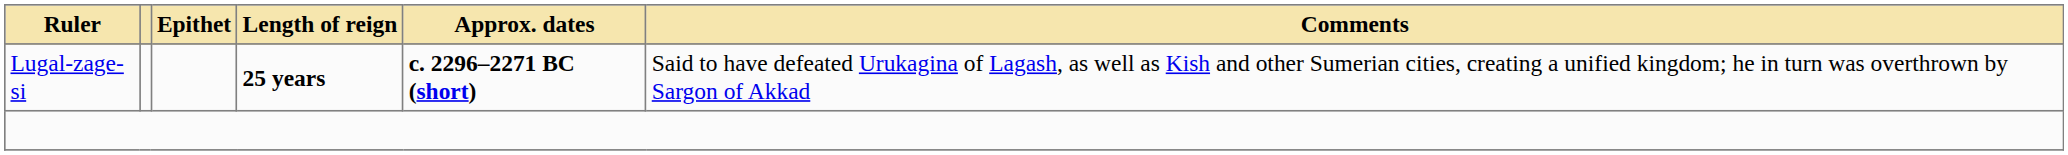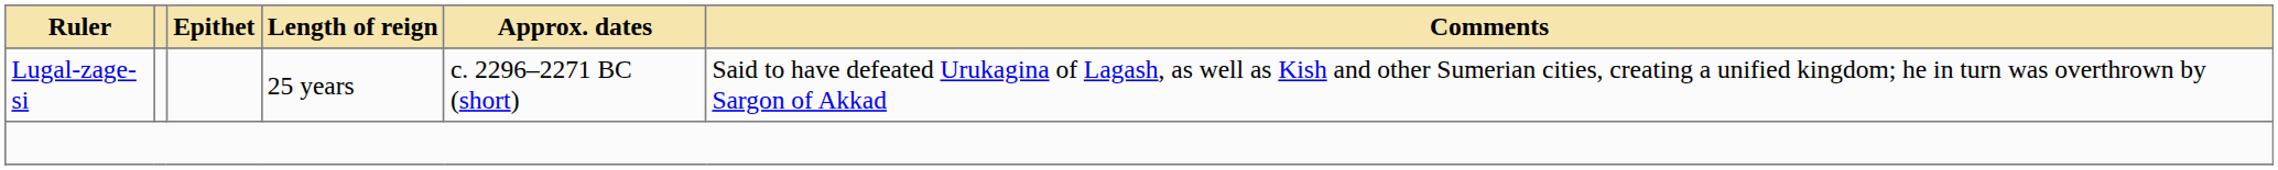Lugal-zage-si | Length of reign: bold -> normal
Lugal-zage-si | Approx. dates: bold -> normal
